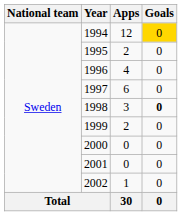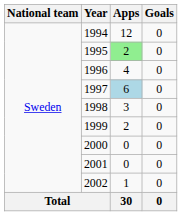1994 | Goals: gold background -> no background
1995 | Apps: no background -> lightgreen background
1997 | Apps: no background -> lightblue background
1998 | Goals: bold -> normal
